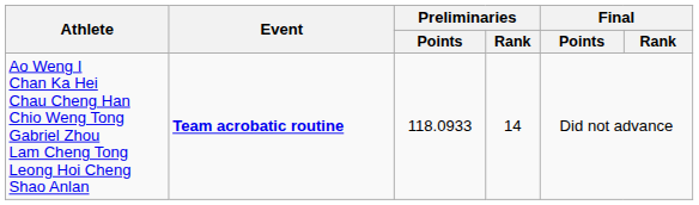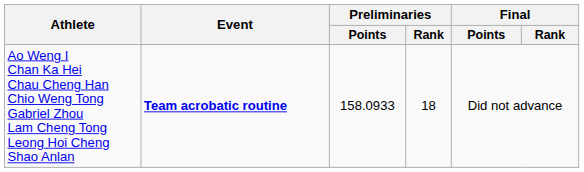row 3 | Preliminaries / Points: 118.0933 -> 158.0933
row 3 | Preliminaries / Rank: 14 -> 18
